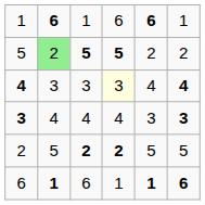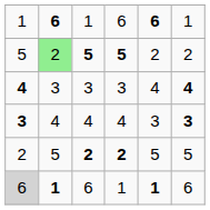row 3 | column 4: lightyellow background -> no background
row 6 | column 1: no background -> lightgrey background
row 6 | column 6: bold -> normal
